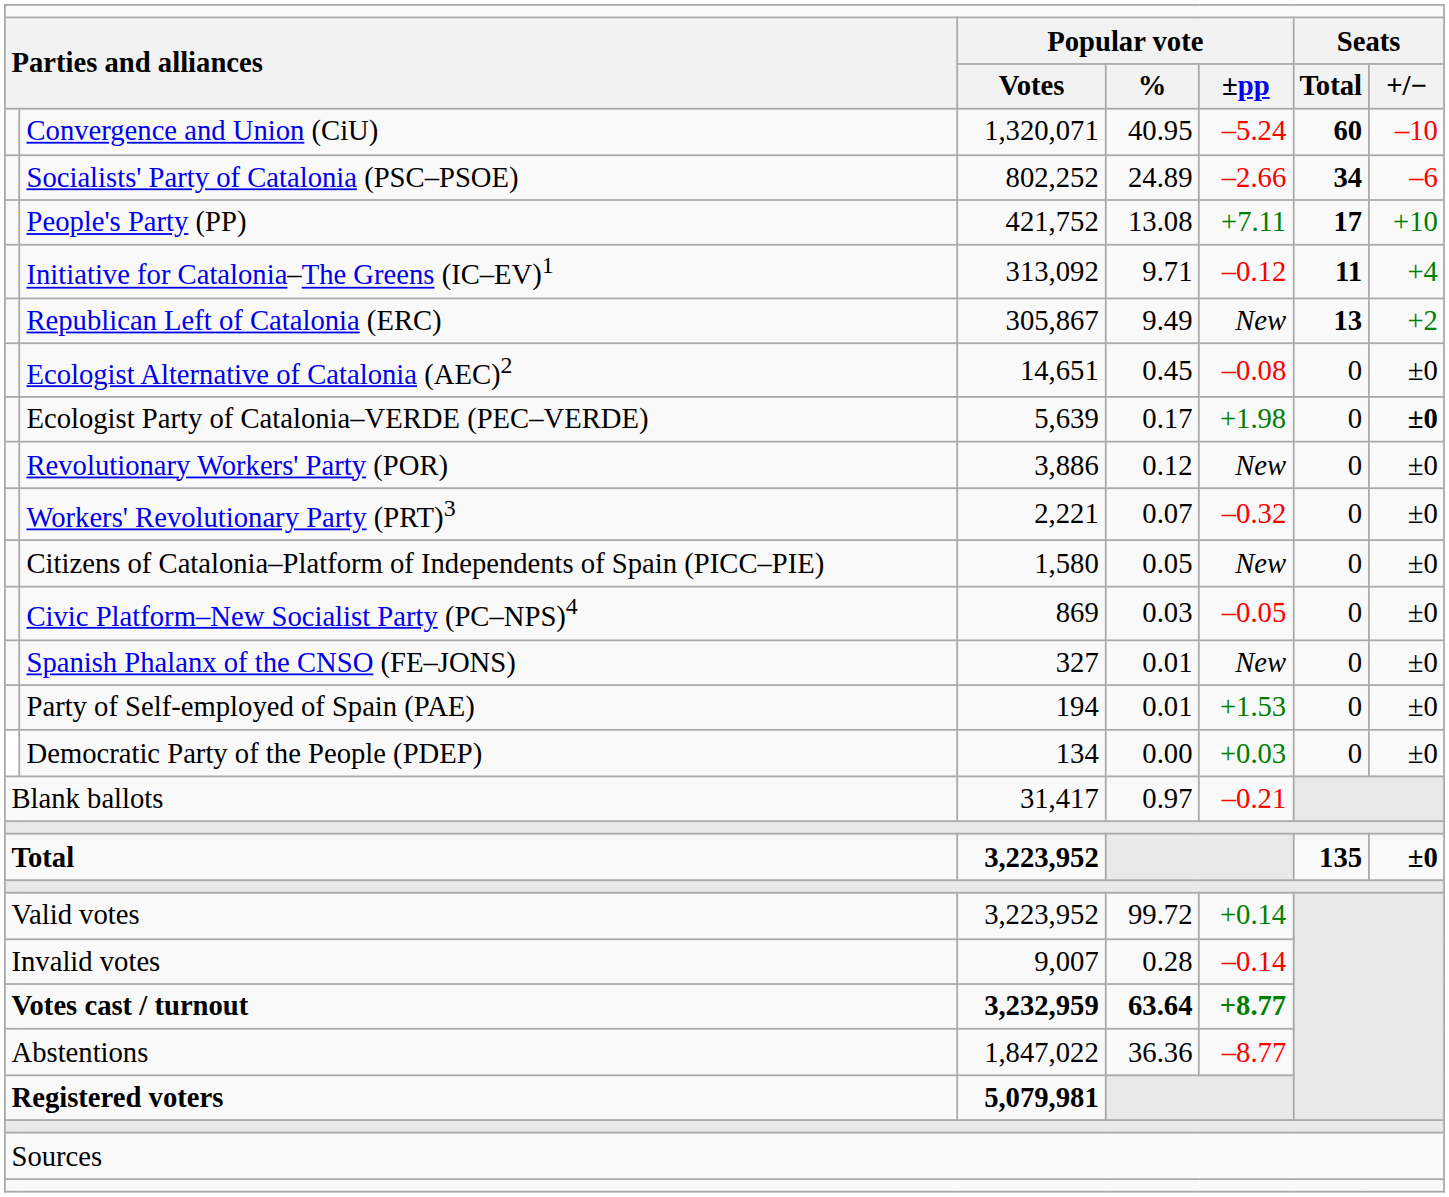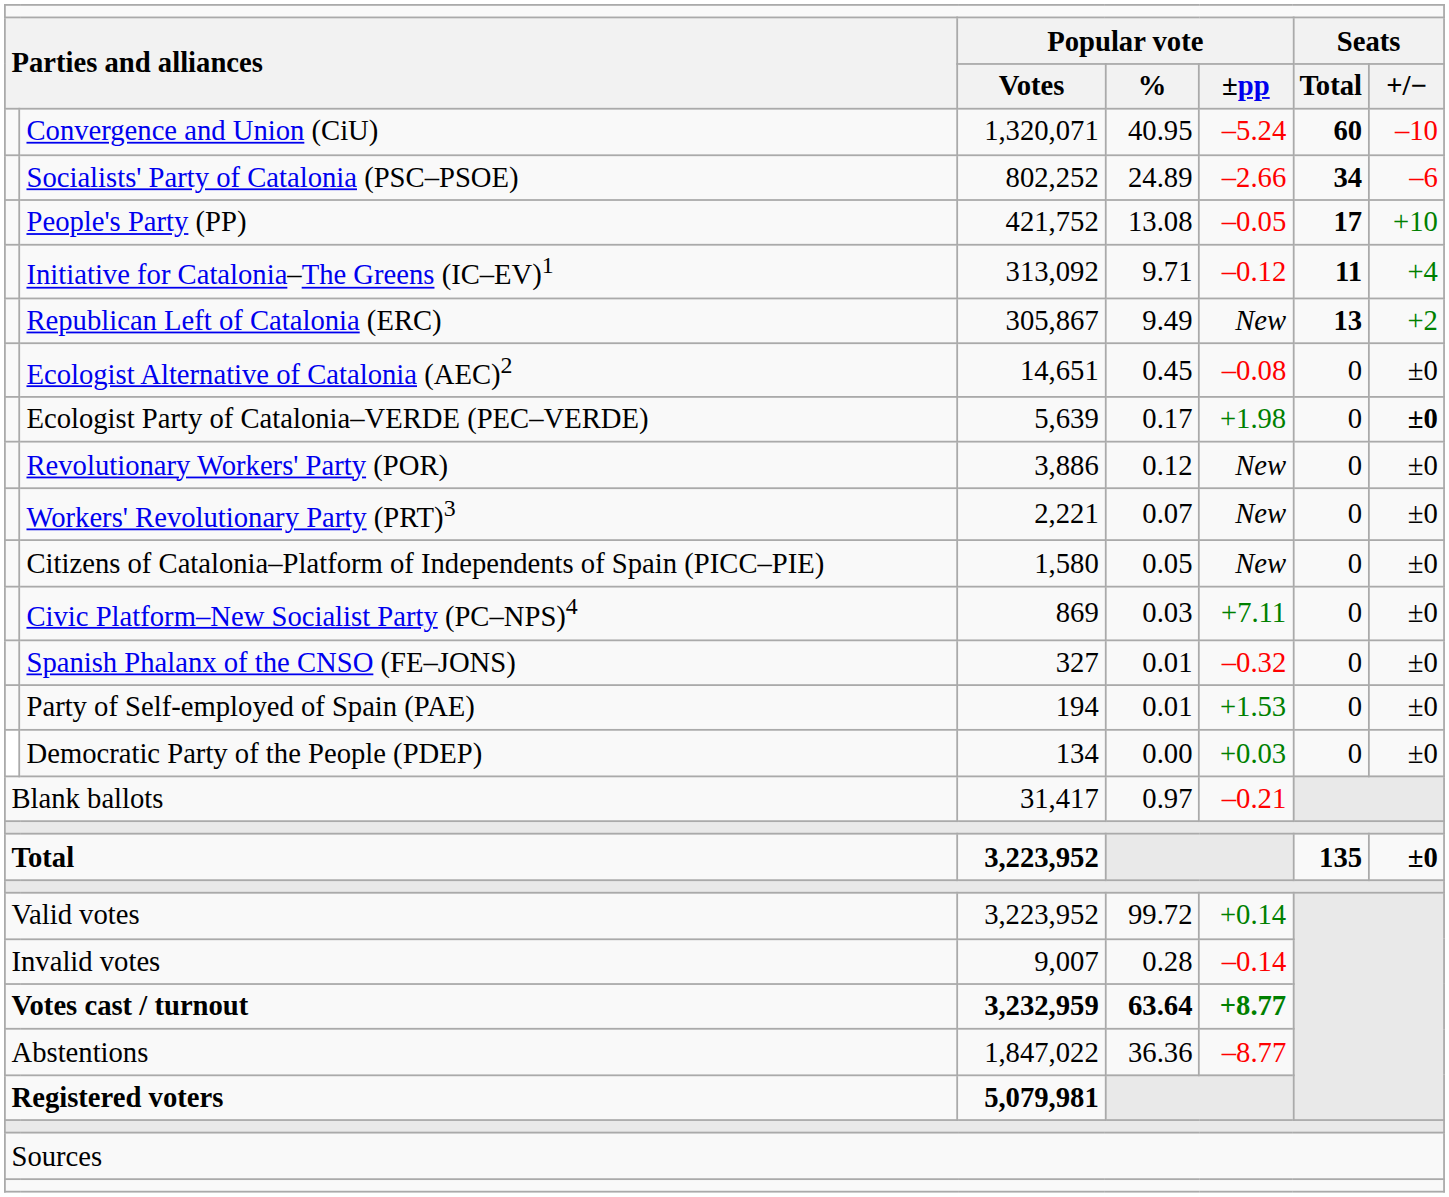People's Party (PP) | column 5: +7.11 -> –0.05
Workers' Revolutionary Party (PRT)3 | column 5: –0.32 -> New
Civic Platform–New Socialist Party (PC–NPS)4 | column 5: –0.05 -> +7.11
Spanish Phalanx of the CNSO (FE–JONS) | column 5: New -> –0.32
